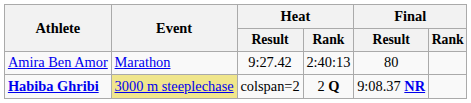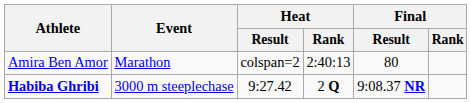Amira Ben Amor | Heat / Result: 9:27.42 -> colspan=2
Habiba Ghribi | Event: khaki background -> no background
Habiba Ghribi | Heat / Result: colspan=2 -> 9:27.42
